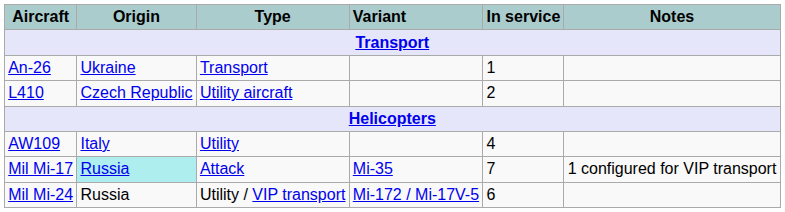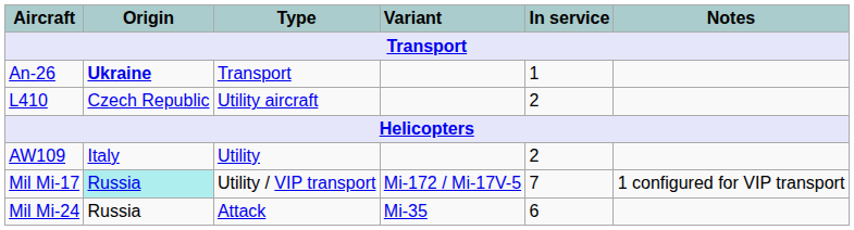An-26 | Origin: normal -> bold
AW109 | In service: 4 -> 2
Mil Mi-17 | Type: Attack -> Utility / VIP transport
Mil Mi-17 | Variant: Mi-35 -> Mi-172 / Mi-17V-5
Mil Mi-24 | Type: Utility / VIP transport -> Attack
Mil Mi-24 | Variant: Mi-172 / Mi-17V-5 -> Mi-35
